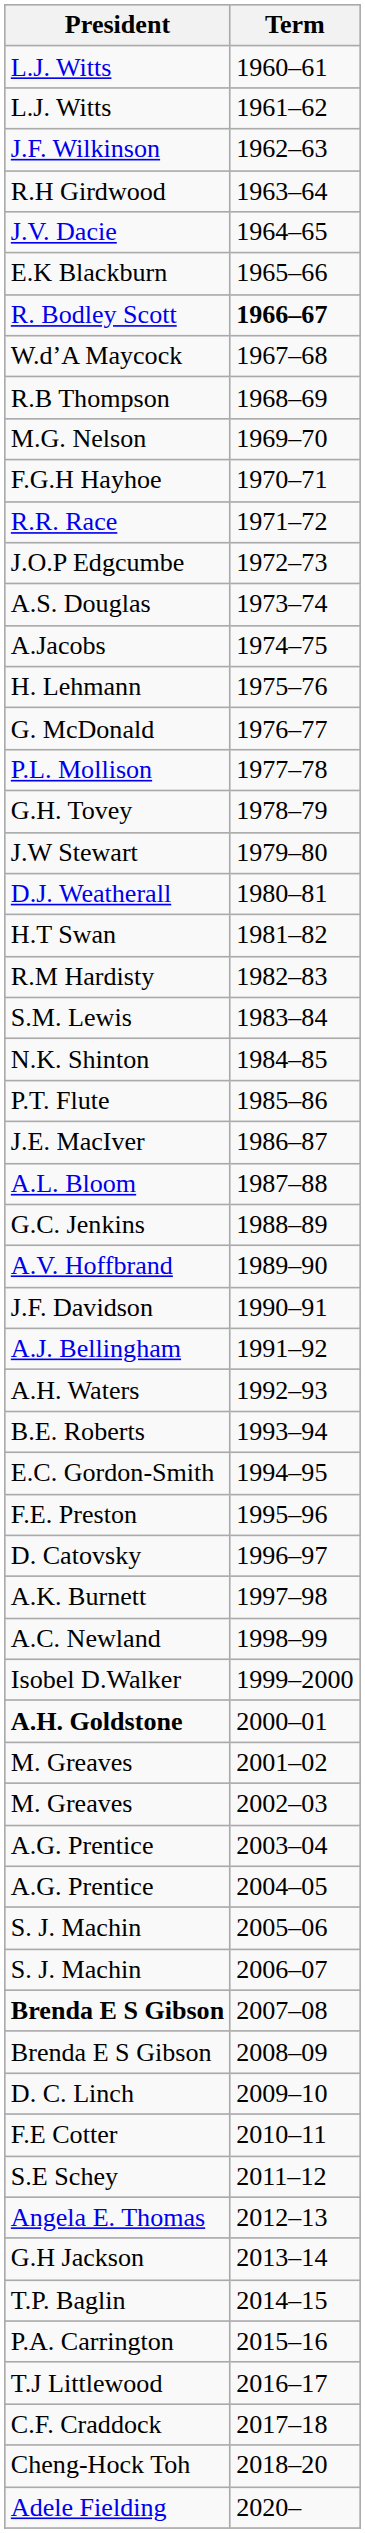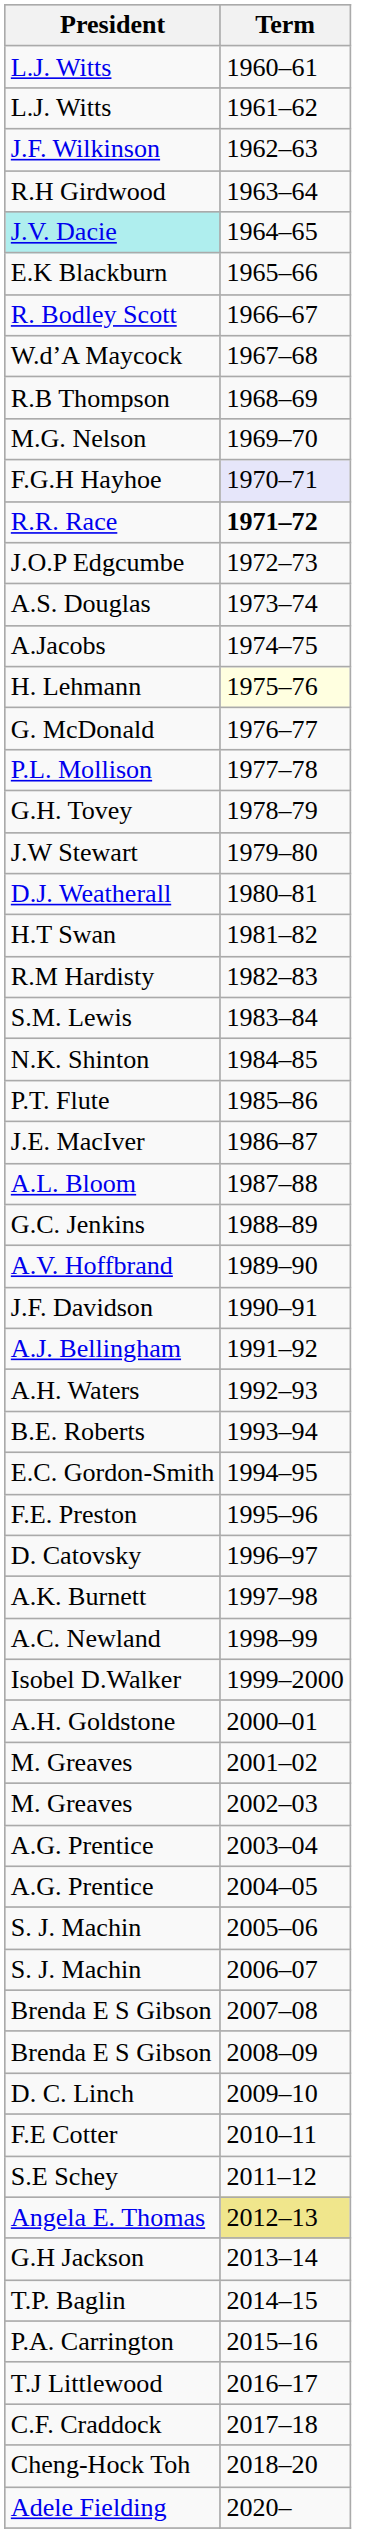row 6 | President: no background -> paleturquoise background
row 8 | Term: bold -> normal
row 12 | Term: no background -> lavender background
row 13 | Term: normal -> bold
row 17 | Term: no background -> lightyellow background
row 42 | President: bold -> normal
row 49 | President: bold -> normal
row 54 | Term: no background -> khaki background
